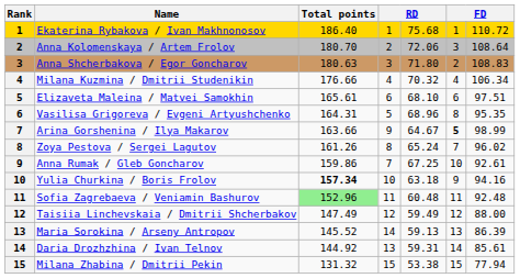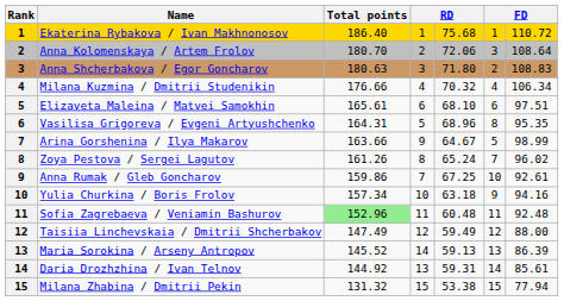Arina Gorshenina / Ilya Makarov | column 6: bold -> normal
Yulia Churkina / Boris Frolov | Total points: bold -> normal
